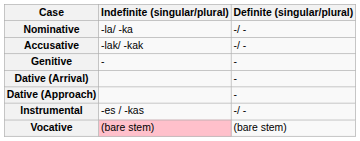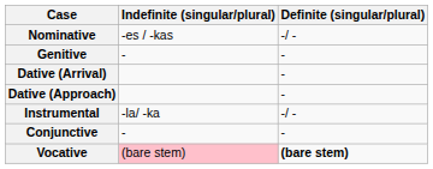Nominative | Indefinite (singular/plural): -la/ -ka -> -es / -kas
- row: Accusative | -lak/ -kak | -/ -
Instrumental | Indefinite (singular/plural): -es / -kas -> -la/ -ka
+ row: Conjunctive | - | -
Vocative | Definite (singular/plural): normal -> bold
